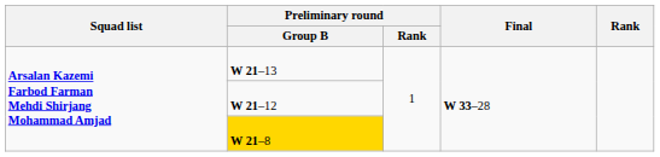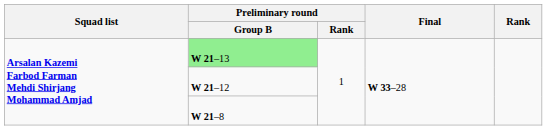W 21–13 | Preliminary round / Group B: no background -> lightgreen background
W 21–8 | Preliminary round / Group B: gold background -> no background
